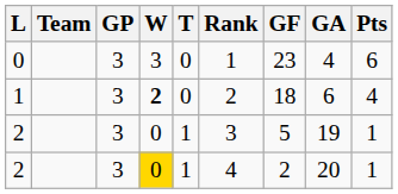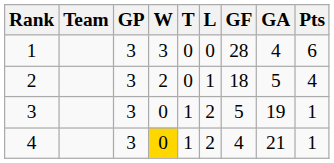columns swapped: Rank <-> L
row 2 | GF: 23 -> 28
row 3 | W: bold -> normal
row 3 | GA: 6 -> 5
row 5 | GF: 2 -> 4
row 5 | GA: 20 -> 21
